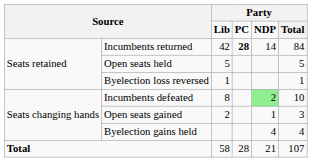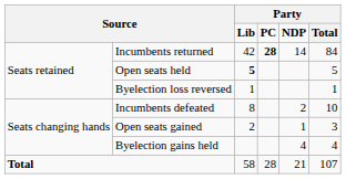Open seats held | column 3: normal -> bold
Incumbents defeated | column 5: lightgreen background -> no background
